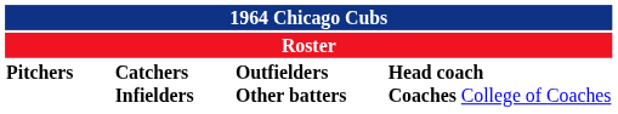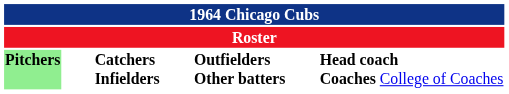Pitchers | column 1: no background -> lightgreen background
